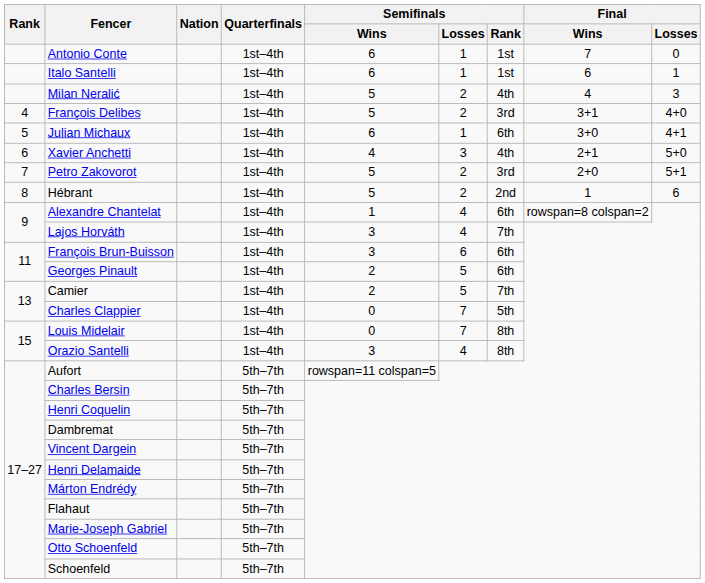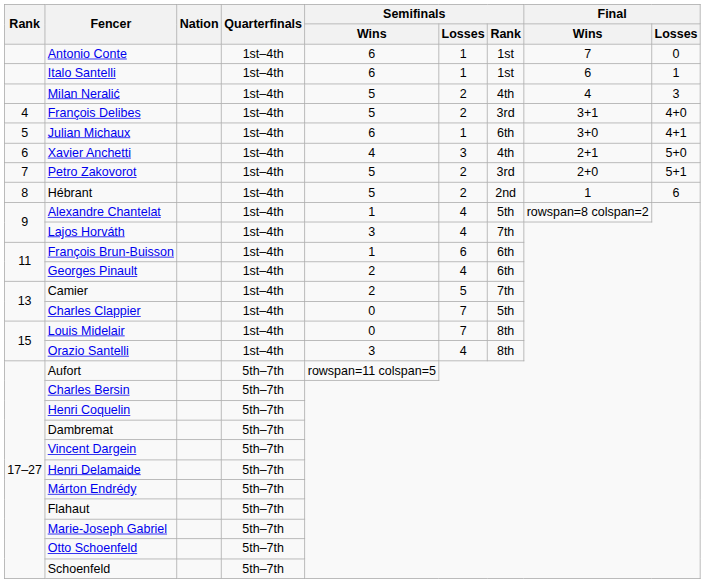Alexandre Chantelat | Semifinals / Rank: 6th -> 5th
François Brun-Buisson | Semifinals / Wins: 3 -> 1
Georges Pinault | Semifinals / Losses: 5 -> 4
